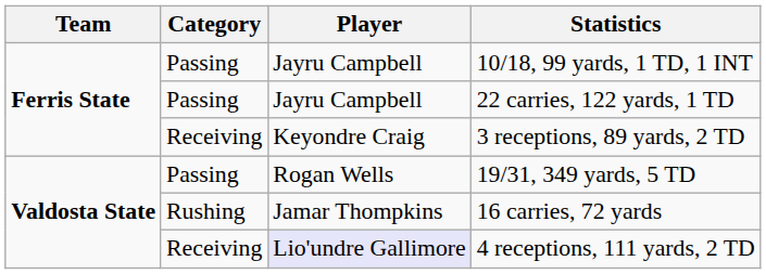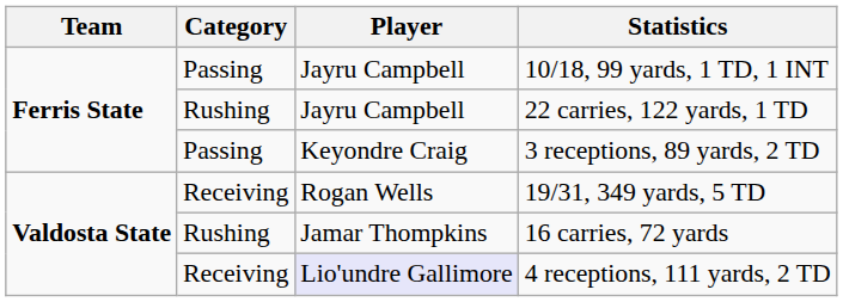22 carries, 122 yards, 1 TD | Category: Passing -> Rushing
3 receptions, 89 yards, 2 TD | Category: Receiving -> Passing
19/31, 349 yards, 5 TD | Category: Passing -> Receiving
